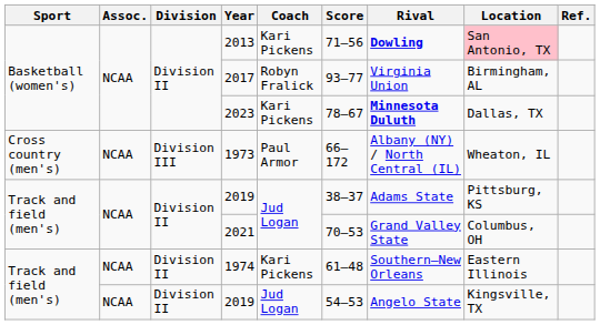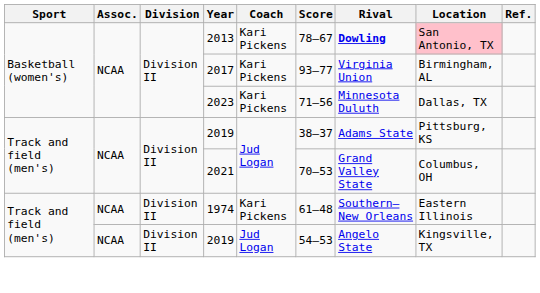2013 | Score: 71–56 -> 78–67
2017 | Coach: Robyn Fralick -> Kari Pickens
2023 | Score: 78–67 -> 71–56
2023 | Rival: bold -> normal
- row: Cross country (men's) | NCAA | Division III | 1973 | Paul Armor | 66–172 | Albany (NY) / North Central (IL) | Wheaton, IL
